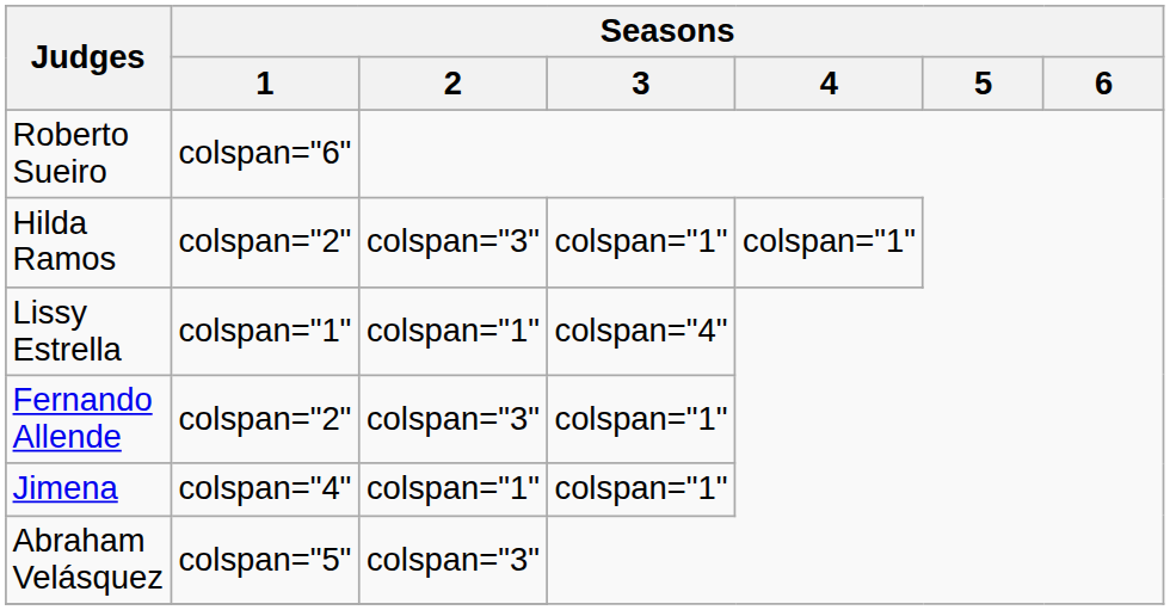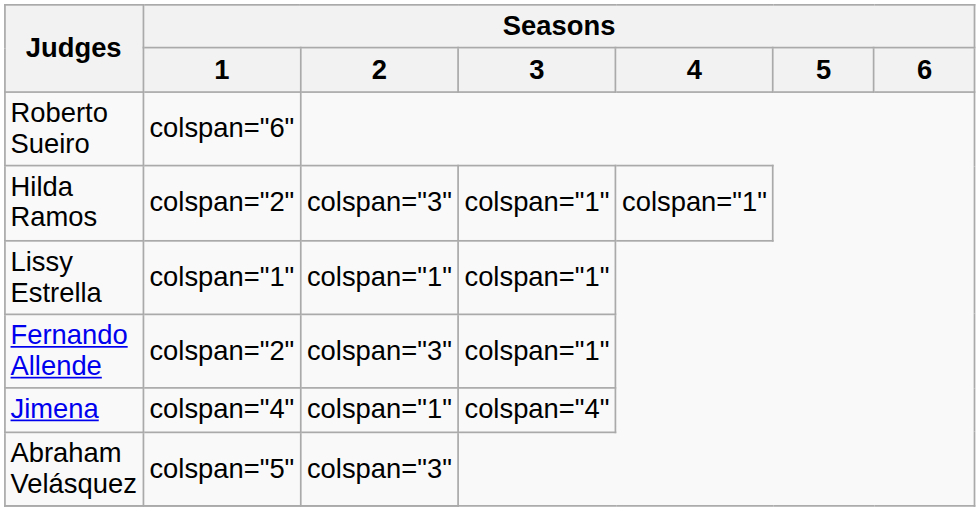Lissy Estrella | Seasons / 3: colspan="4" -> colspan="1"
Jimena | Seasons / 3: colspan="1" -> colspan="4"
